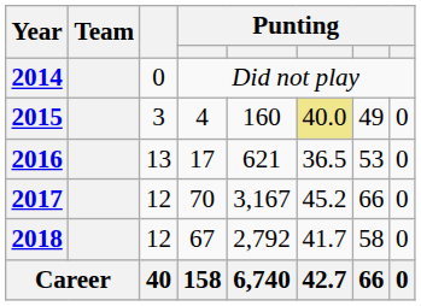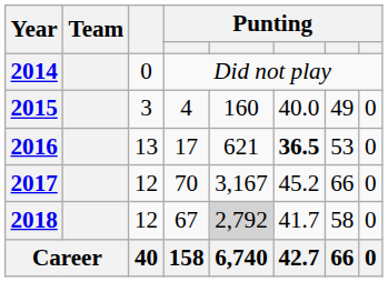2015 | column 6: khaki background -> no background
2016 | column 6: normal -> bold
2018 | column 5: no background -> lightgrey background
